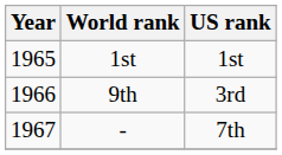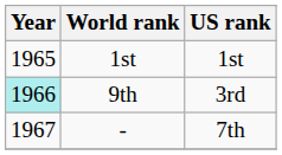9th | Year: no background -> paleturquoise background
